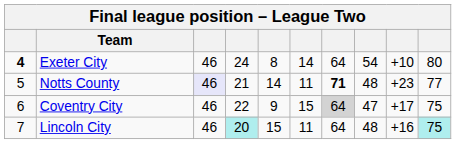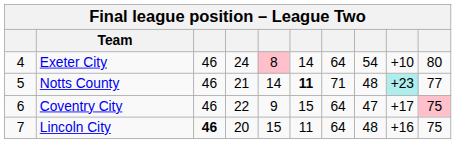Exeter City | column 1: bold -> normal
Exeter City | column 5: no background -> pink background
Notts County | column 3: lavender background -> no background
Notts County | column 6: normal -> bold
Notts County | column 7: bold -> normal
Notts County | column 9: no background -> paleturquoise background
Coventry City | column 7: lightgrey background -> no background
Coventry City | column 10: no background -> pink background
Lincoln City | column 3: normal -> bold
Lincoln City | column 4: paleturquoise background -> no background
Lincoln City | column 10: paleturquoise background -> no background
